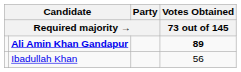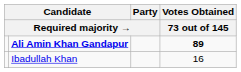Ibadullah Khan | Votes Obtained / 73 out of 145: 56 -> 16
